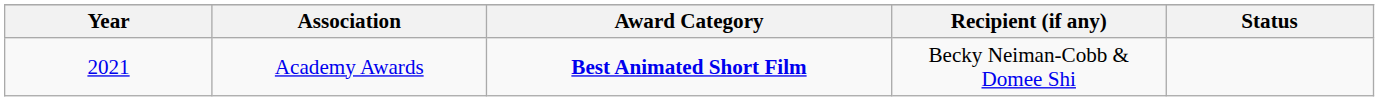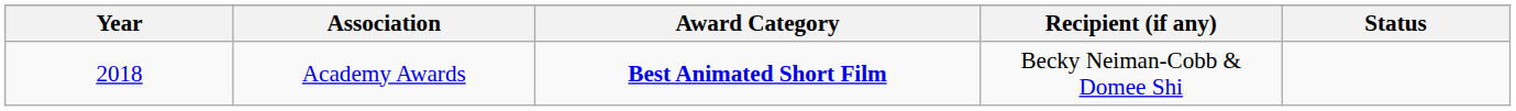Academy Awards | Year: 2021 -> 2018
